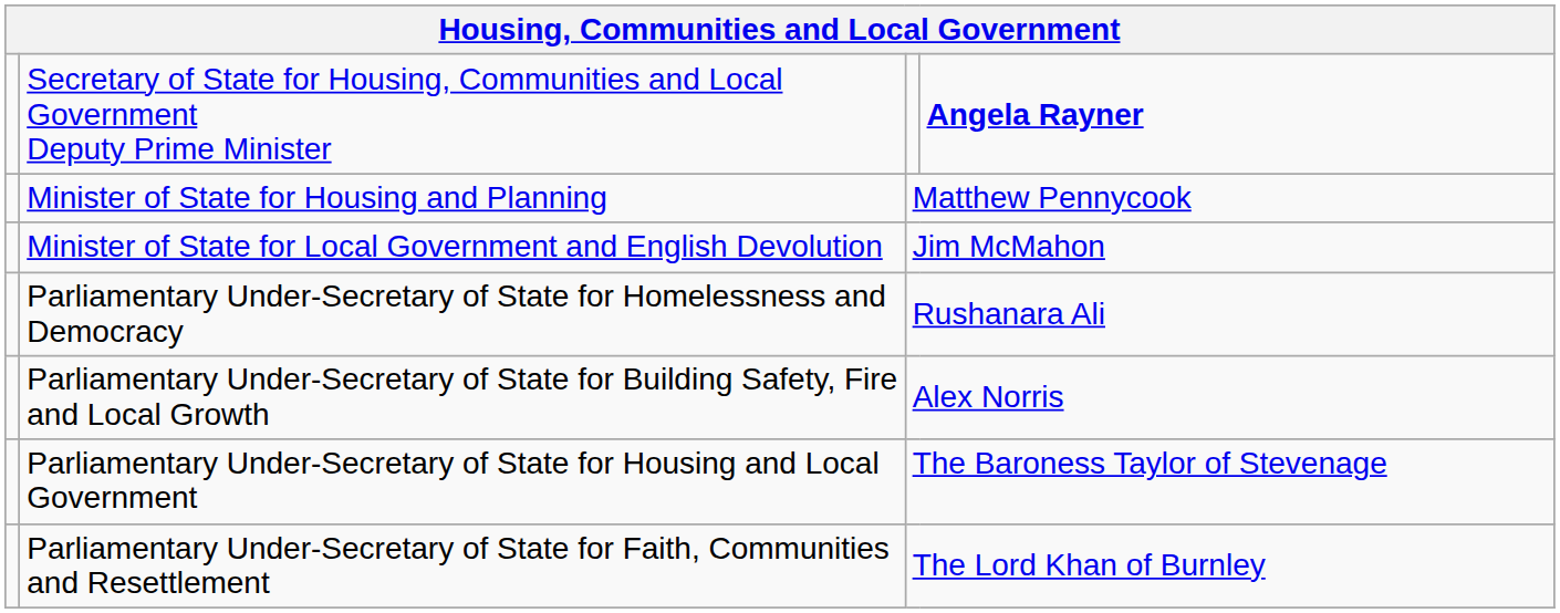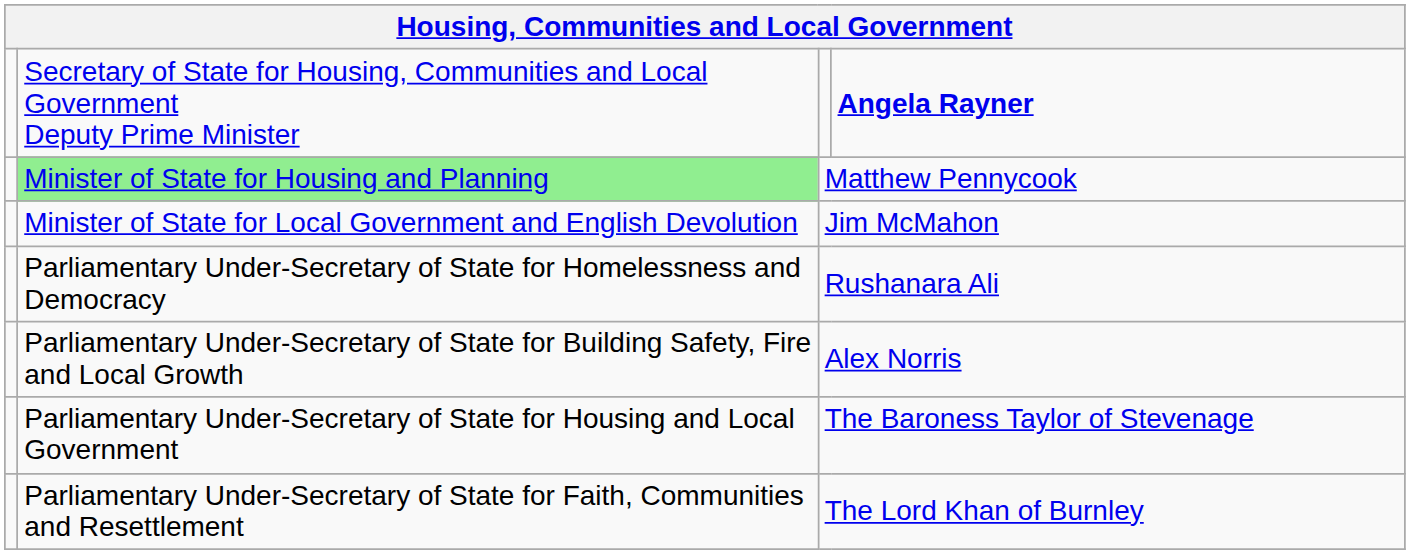Minister of State for Housing and Planning | column 2: no background -> lightgreen background
